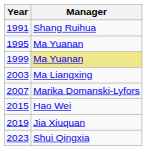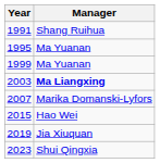1999 | Manager: khaki background -> no background
2003 | Manager: normal -> bold
